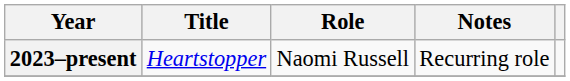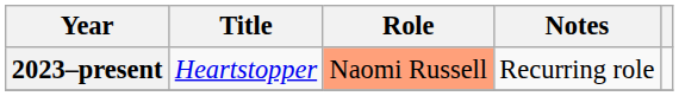2023–present | Role: no background -> lightsalmon background
